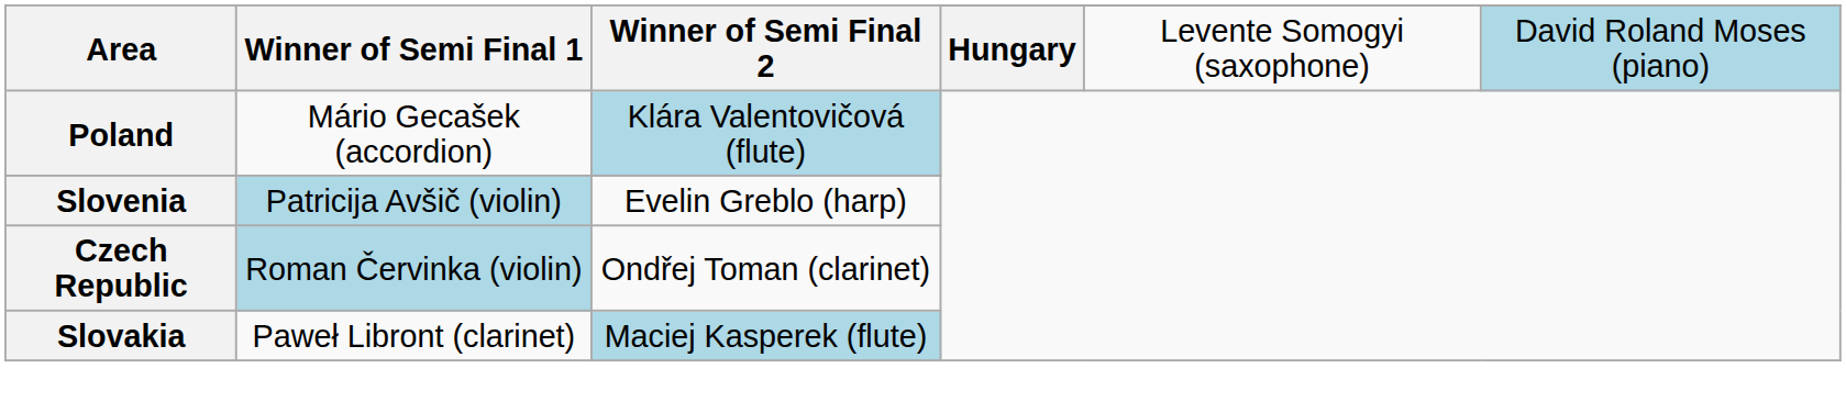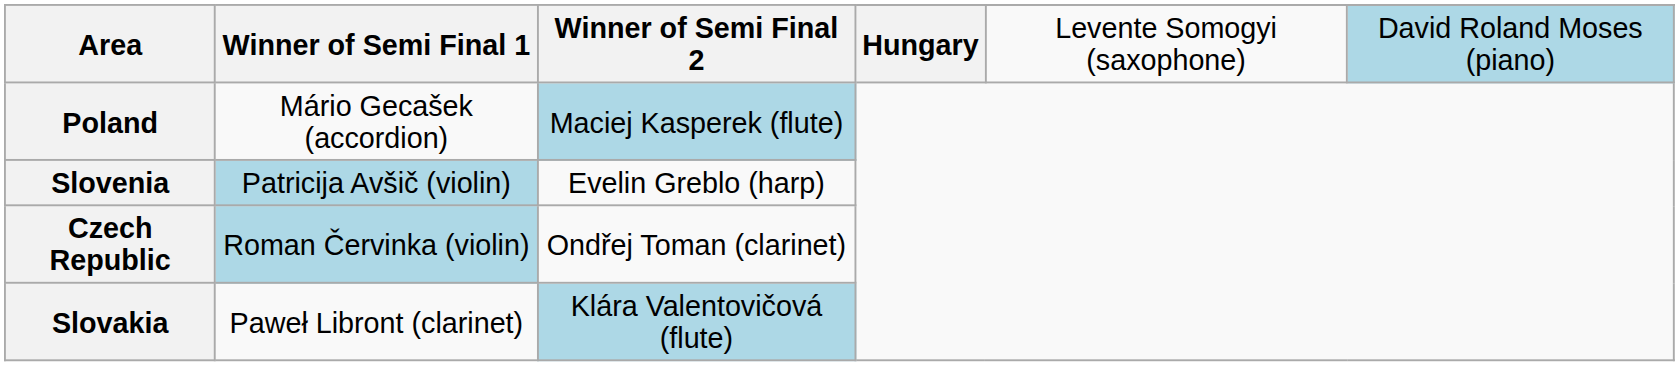Poland | Winner of Semi Final 2: Klára Valentovičová (flute) -> Maciej Kasperek (flute)
Slovakia | Winner of Semi Final 2: Maciej Kasperek (flute) -> Klára Valentovičová (flute)
